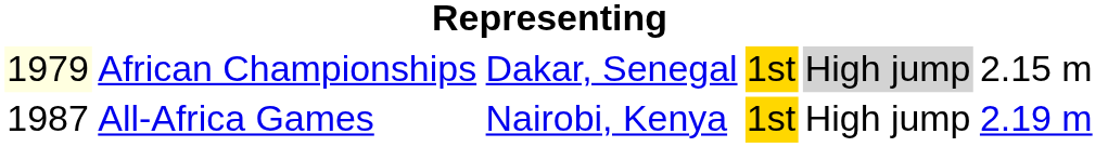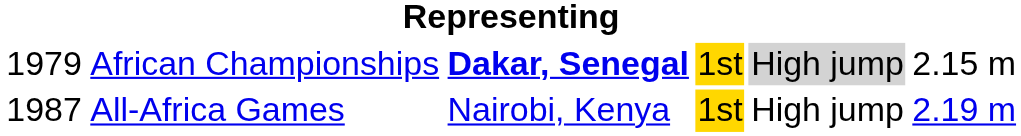African Championships | column 1: lightyellow background -> no background
African Championships | column 3: normal -> bold
